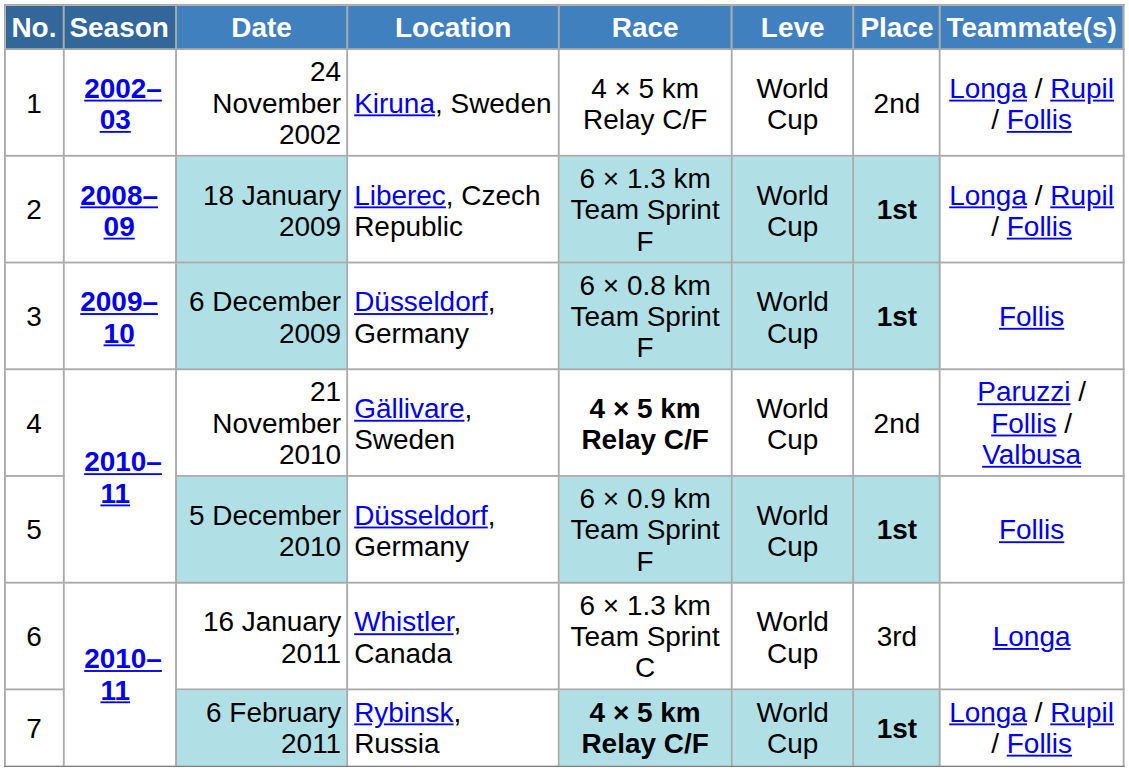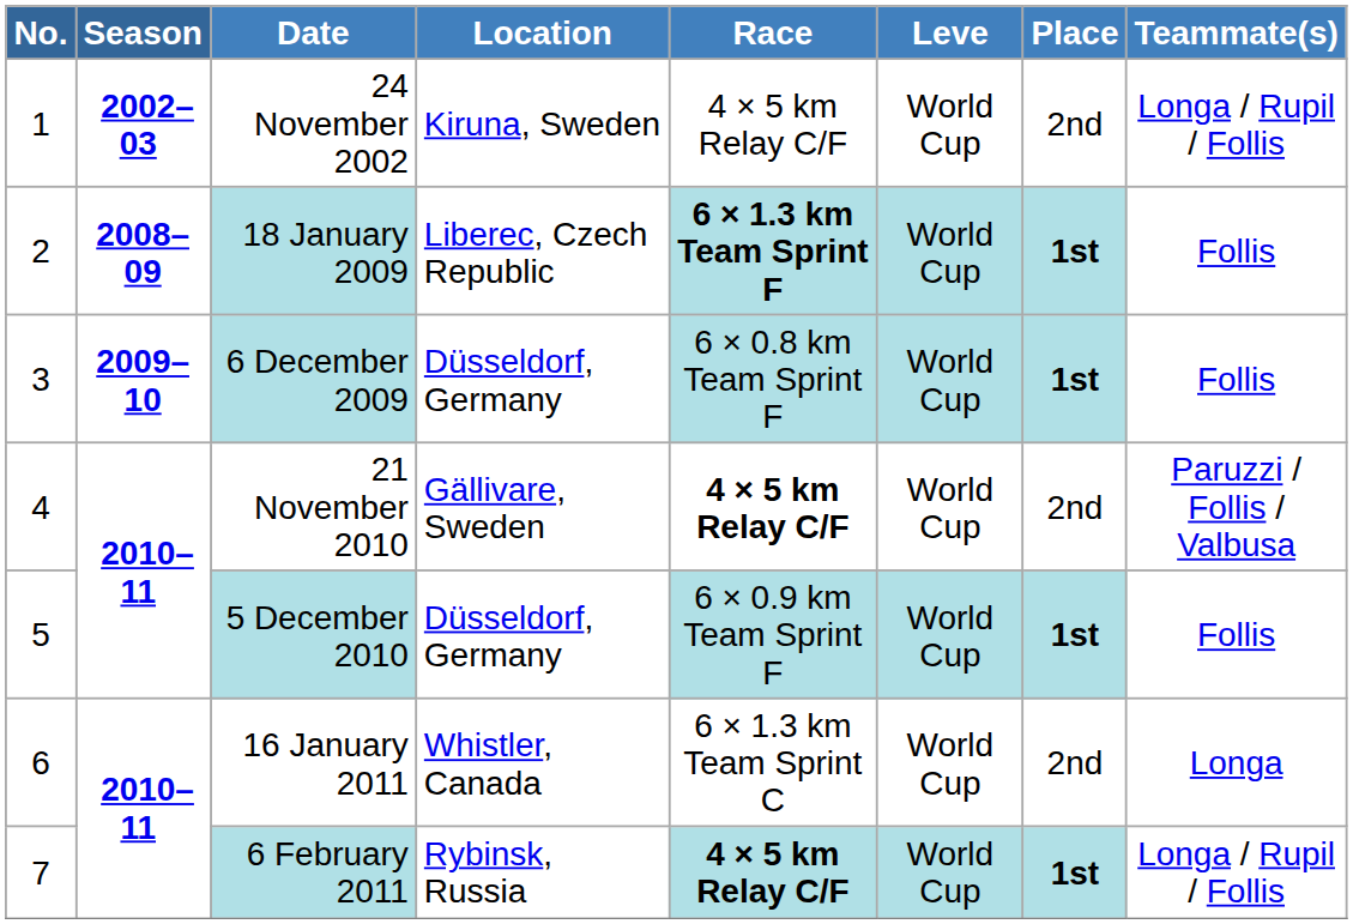18 January 2009 | Race: normal -> bold
18 January 2009 | Teammate(s): Longa / Rupil / Follis -> Follis
16 January 2011 | Place: 3rd -> 2nd
